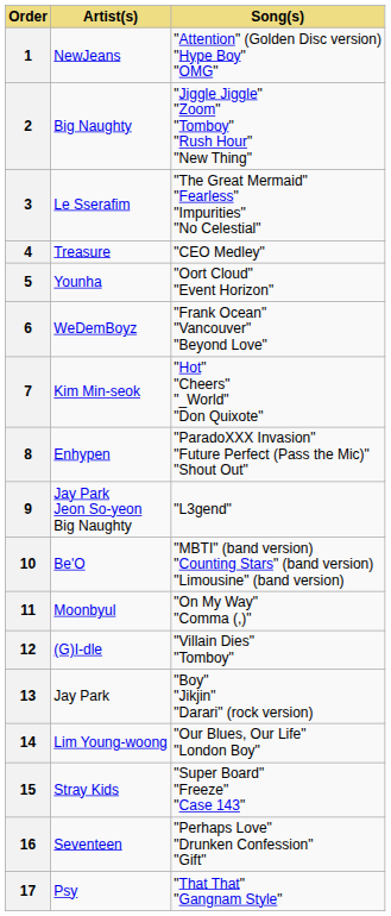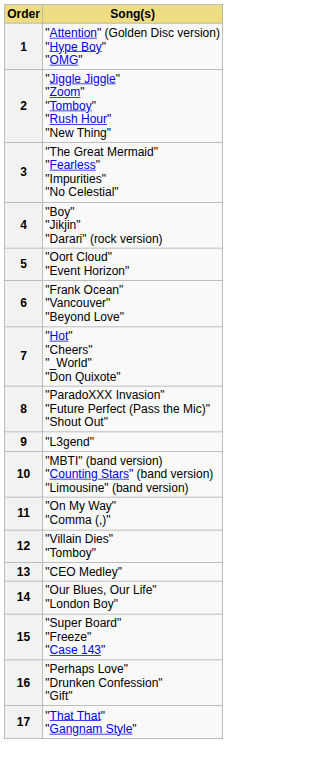- column: Artist(s) | NewJeans | Big Naughty | Le Sserafim | Treasure | Younha | WeDemBoyz | Kim Min-seok | Enhypen | Jay Park Jeon So-yeon Big Naughty | Be'O | Moonbyul | (G)I-dle | Jay Park | Lim Young-woong | Stray Kids | Seventeen | Psy
4 | Song(s): "CEO Medley" -> "Boy" "Jikjin" "Darari" (rock version)
13 | Song(s): "Boy" "Jikjin" "Darari" (rock version) -> "CEO Medley"
